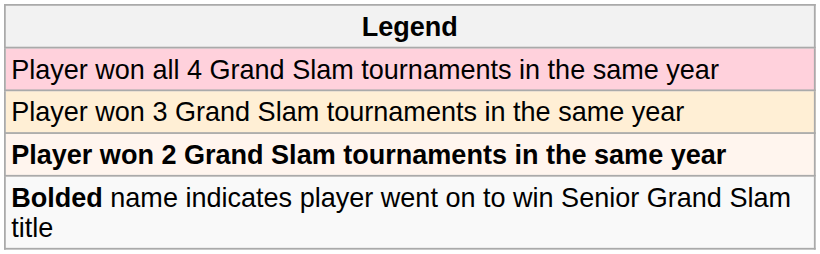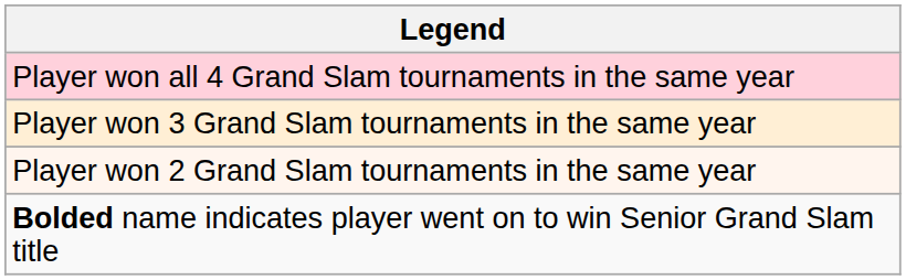row 4 | column 1: bold -> normal
